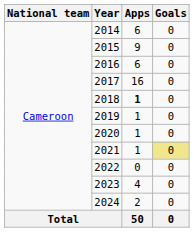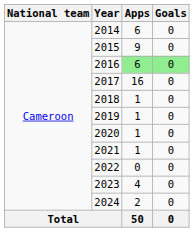2016 | Apps: no background -> lightgreen background
2016 | Goals: no background -> lightgreen background
2018 | Apps: bold -> normal
2021 | Goals: khaki background -> no background
